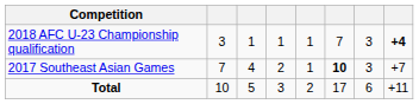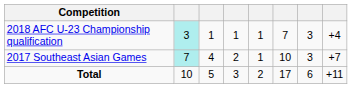2018 AFC U-23 Championship qualification | column 2: no background -> paleturquoise background
2018 AFC U-23 Championship qualification | column 8: bold -> normal
2017 Southeast Asian Games | column 2: no background -> paleturquoise background
2017 Southeast Asian Games | column 6: bold -> normal
